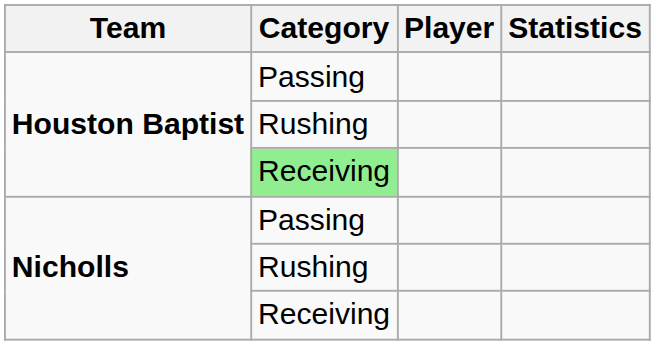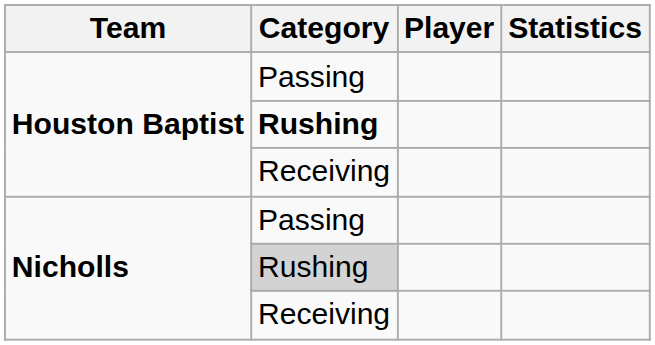Houston Baptist / Rushing | Category: normal -> bold
Houston Baptist / Receiving | Category: lightgreen background -> no background
Nicholls / Rushing | Category: no background -> lightgrey background
